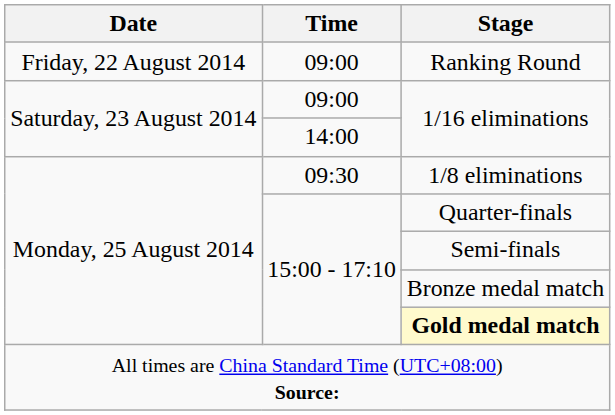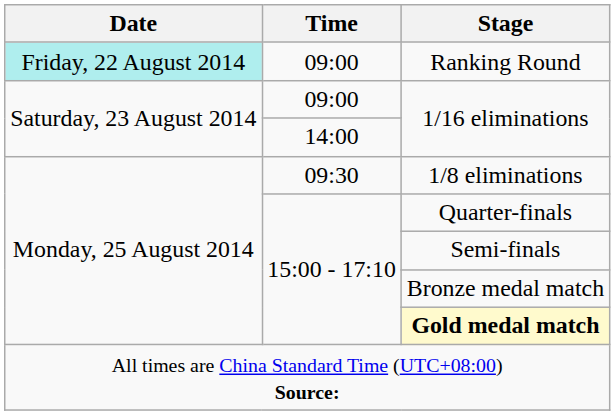Ranking Round | Date: no background -> paleturquoise background
